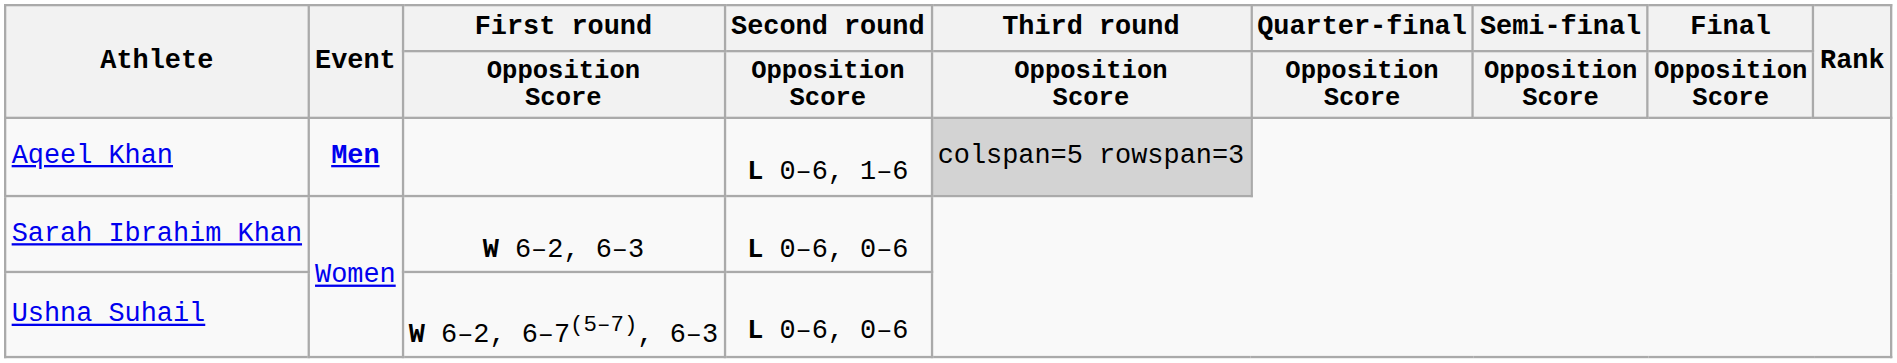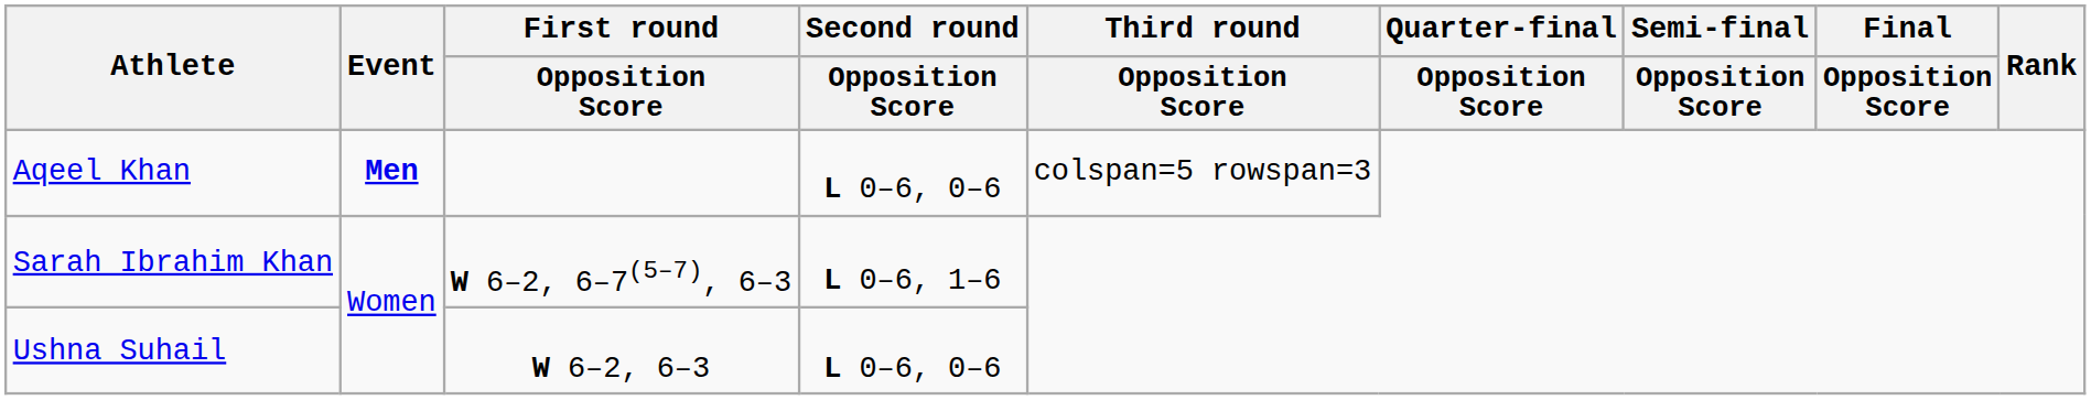Aqeel Khan | Second round / Opposition Score: L 0–6, 1–6 -> L 0–6, 0–6
Aqeel Khan | Third round / Opposition Score: lightgrey background -> no background
Sarah Ibrahim Khan | First round / Opposition Score: W 6–2, 6–3 -> W 6–2, 6–7(5–7), 6–3
Sarah Ibrahim Khan | Second round / Opposition Score: L 0–6, 0–6 -> L 0–6, 1–6
Ushna Suhail | First round / Opposition Score: W 6–2, 6–7(5–7), 6–3 -> W 6–2, 6–3
